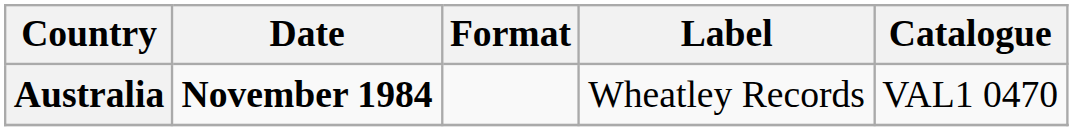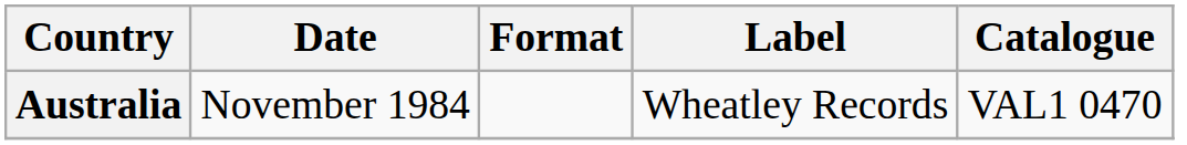Australia | Date: bold -> normal
